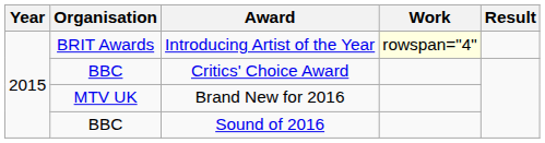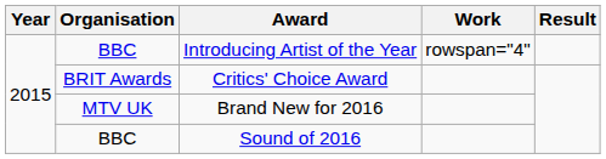Introducing Artist of the Year | Organisation: BRIT Awards -> BBC
Introducing Artist of the Year | Work: lightyellow background -> no background
Critics' Choice Award | Organisation: BBC -> BRIT Awards
